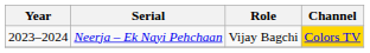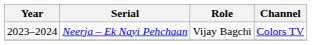Neerja – Ek Nayi Pehchaan | Channel: gold background -> no background
